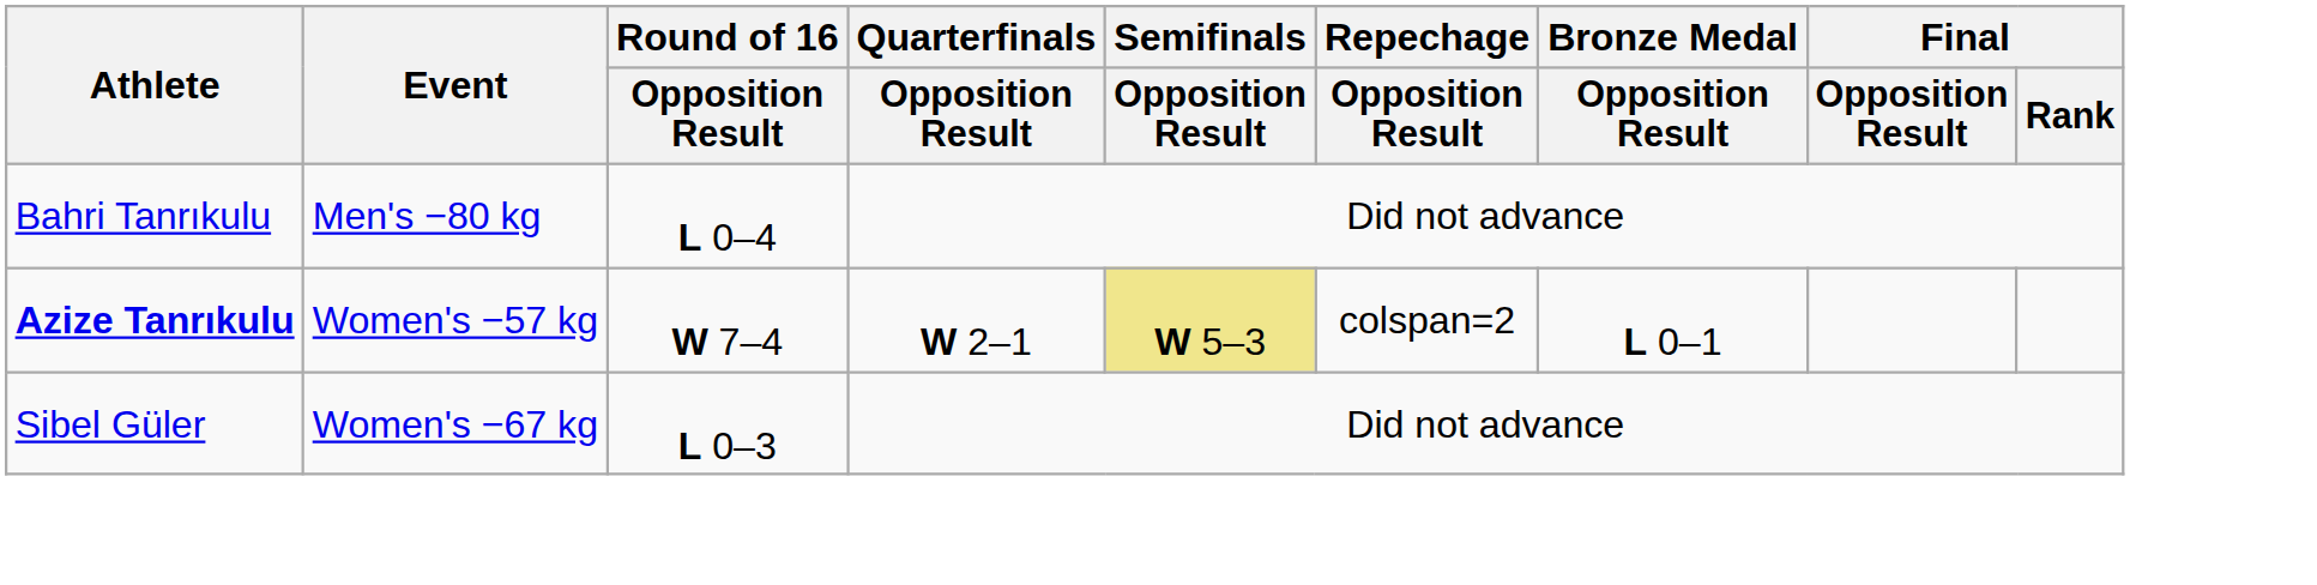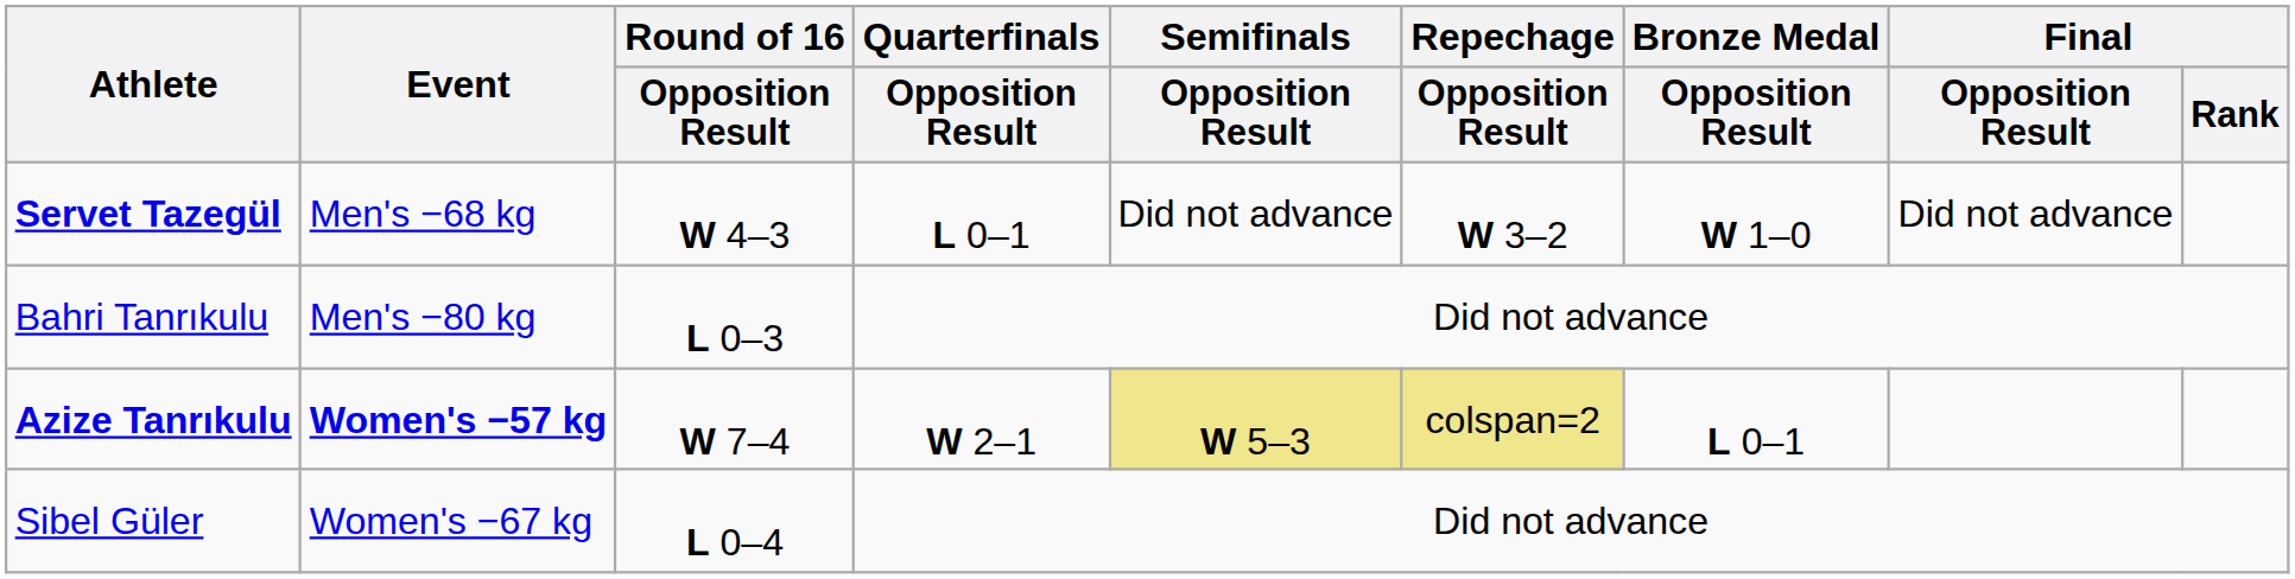+ row: Servet Tazegül | Men's −68 kg | W 4–3 | L 0–1 | Did not advance | W 3–2 | W 1–0 | Did not advance
Bahri Tanrıkulu | Round of 16 / Opposition Result: L 0–4 -> L 0–3
Azize Tanrıkulu | Event: normal -> bold
Azize Tanrıkulu | Repechage / Opposition Result: no background -> khaki background
Sibel Güler | Round of 16 / Opposition Result: L 0–3 -> L 0–4
